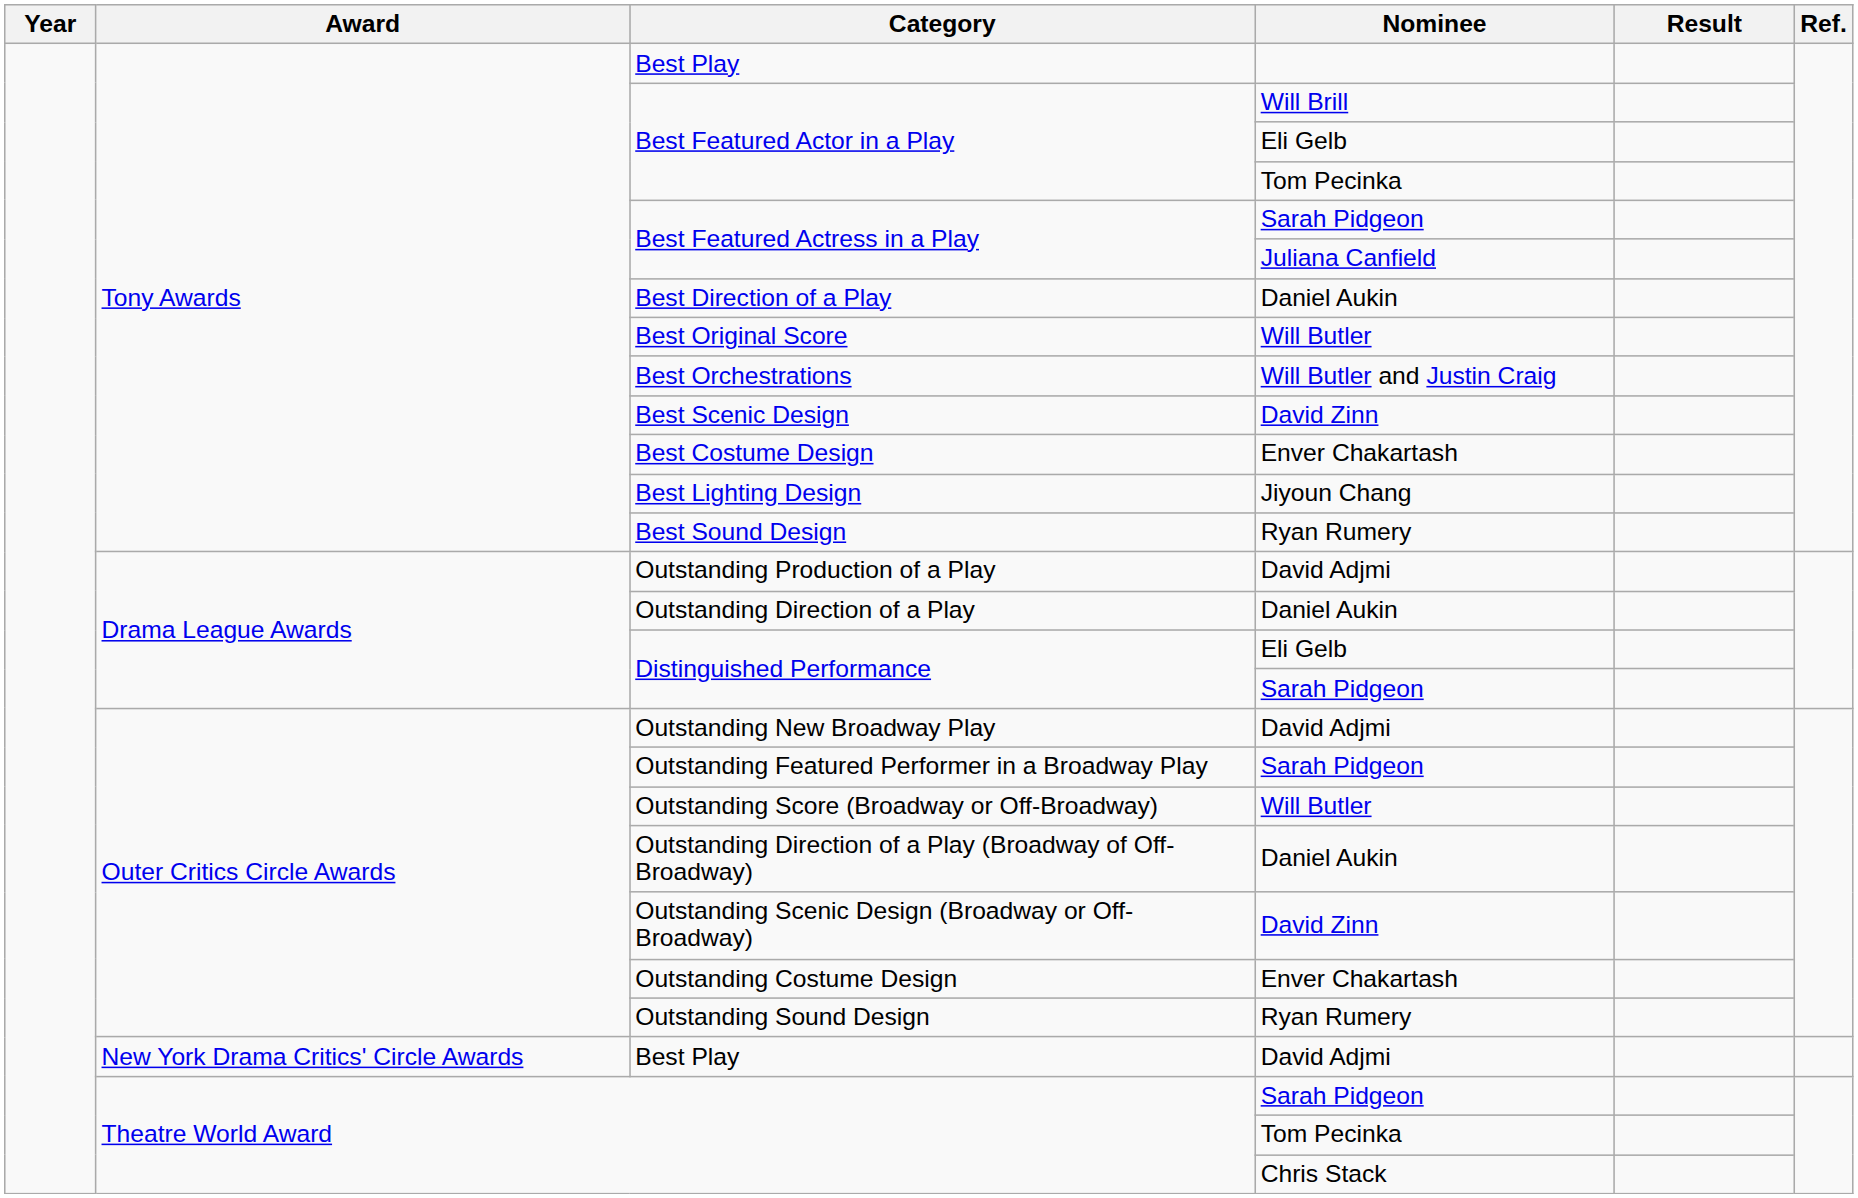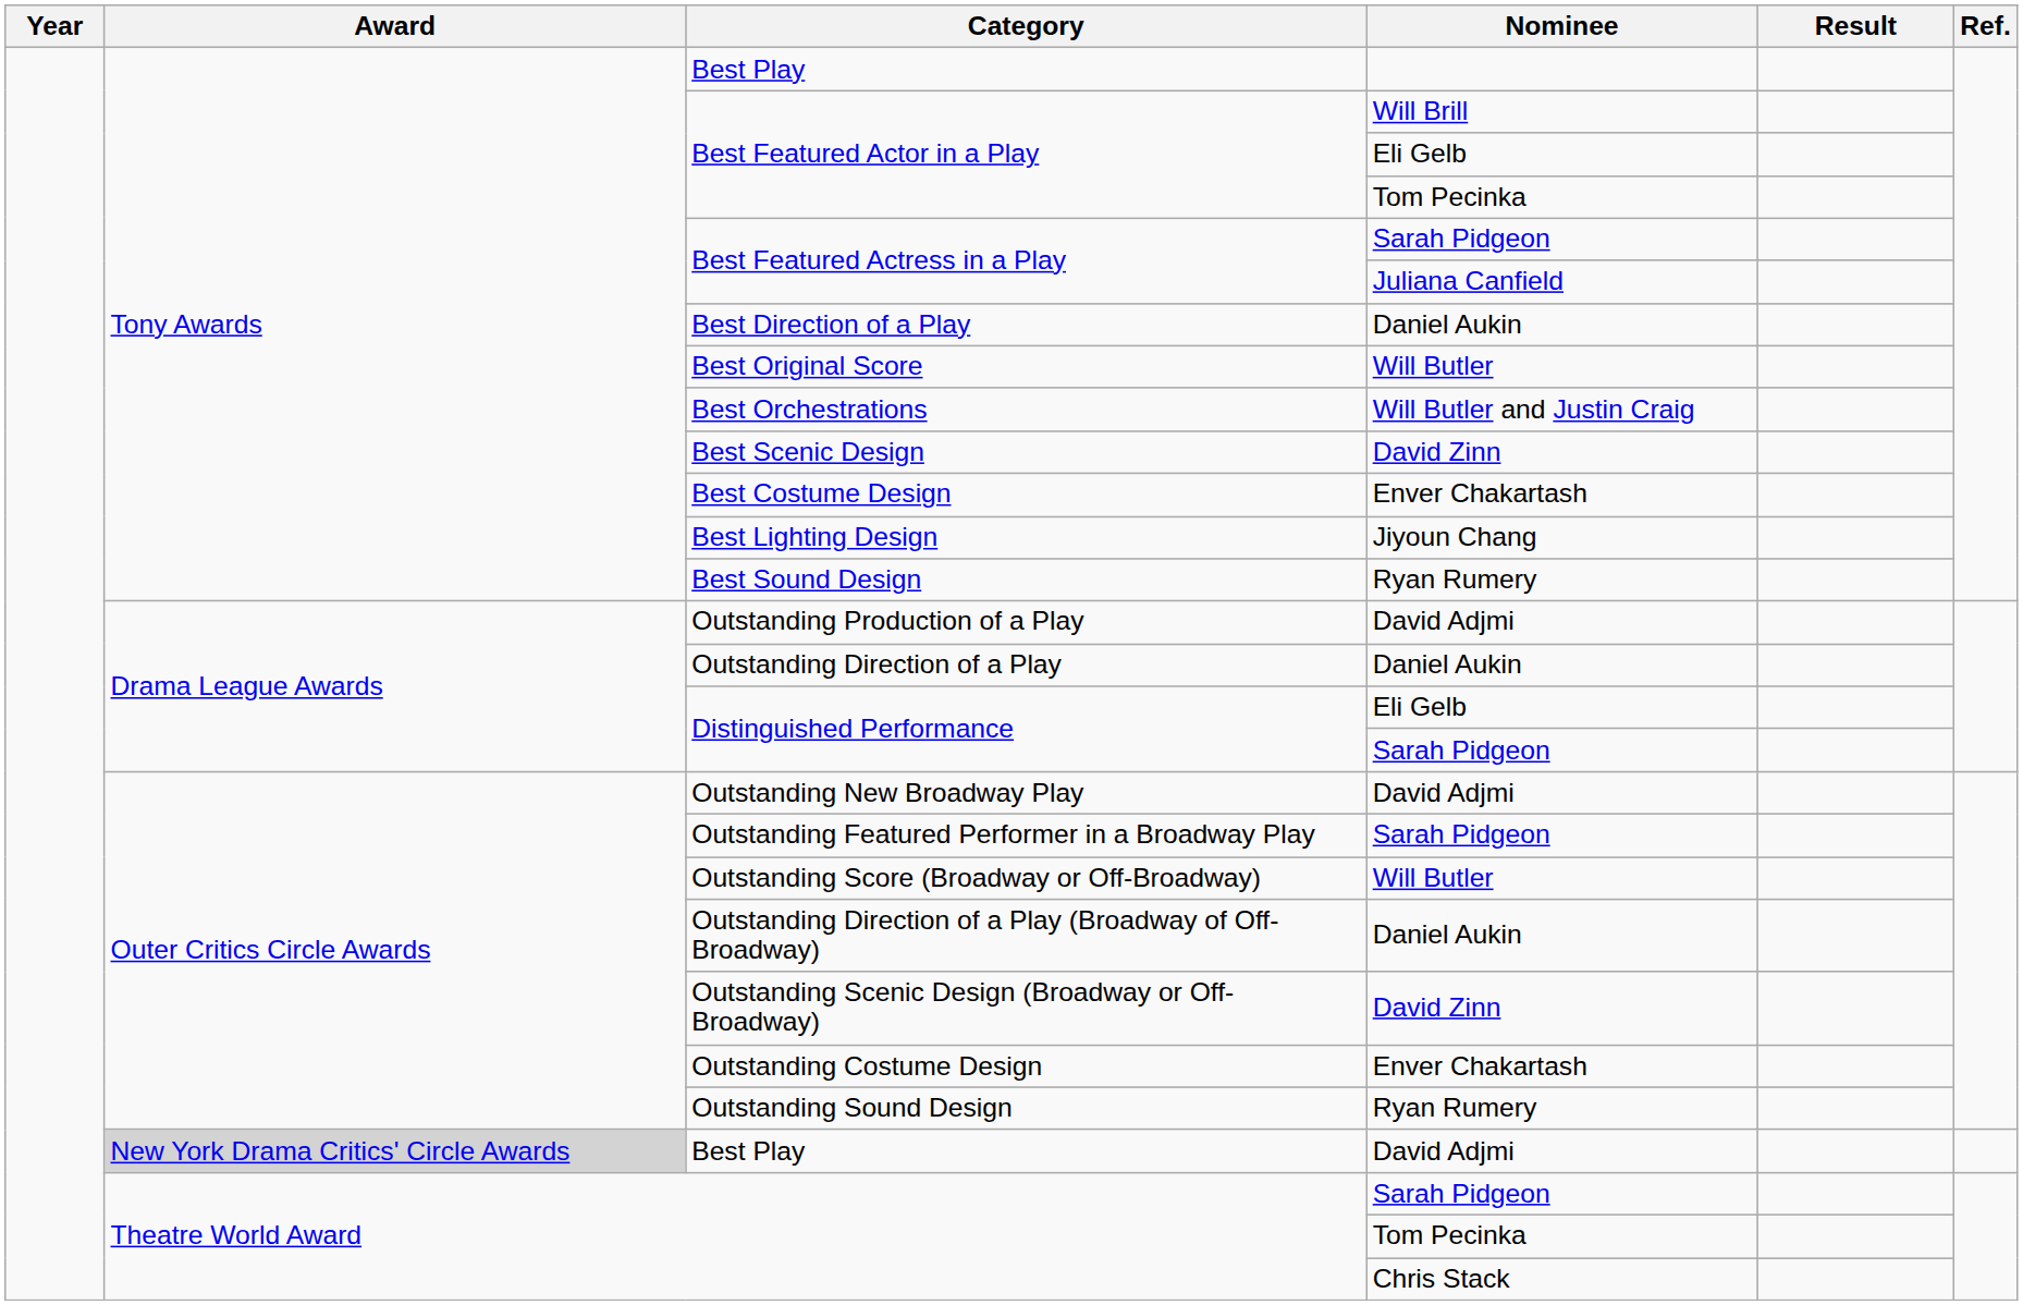Best Play / David Adjmi | Award: no background -> lightgrey background
